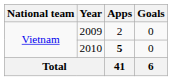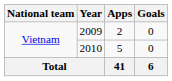2010 | Apps: bold -> normal
